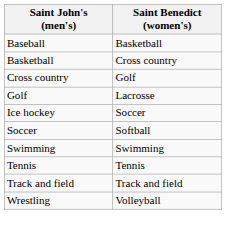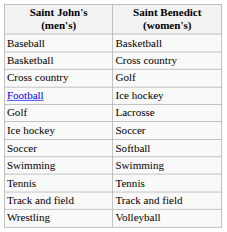+ row: Football | Ice hockey
